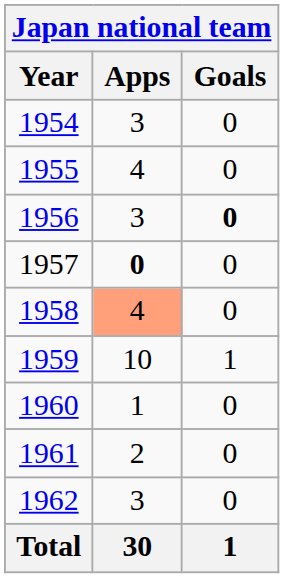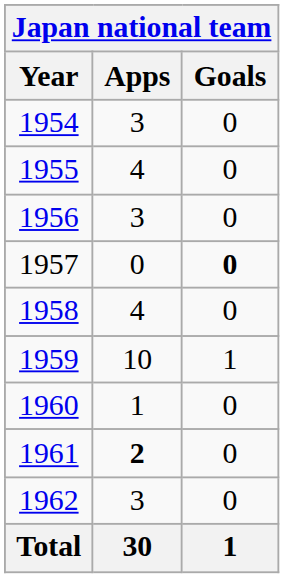1956 | Goals: bold -> normal
1957 | Apps: bold -> normal
1957 | Goals: normal -> bold
1958 | Apps: lightsalmon background -> no background
1961 | Apps: normal -> bold
